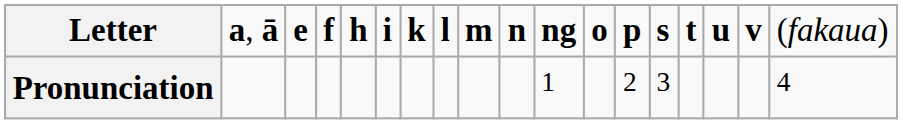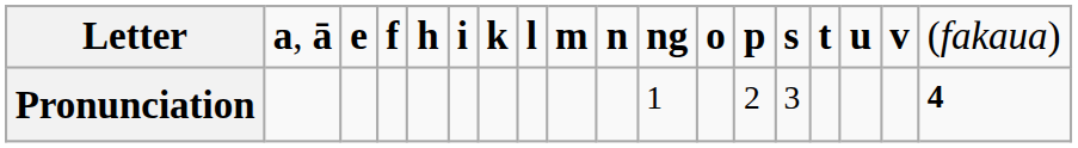Pronunciation | column 18: normal -> bold
